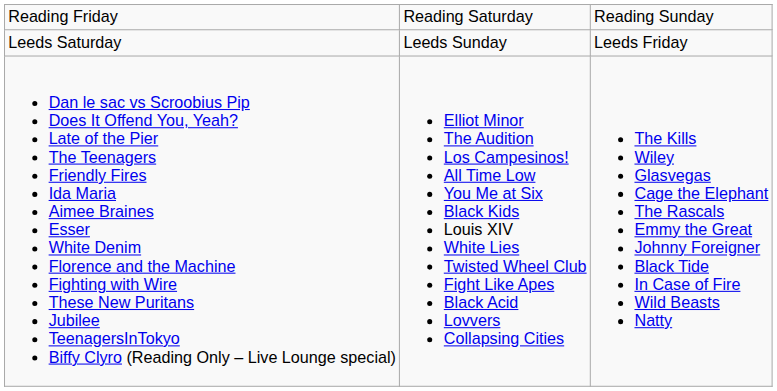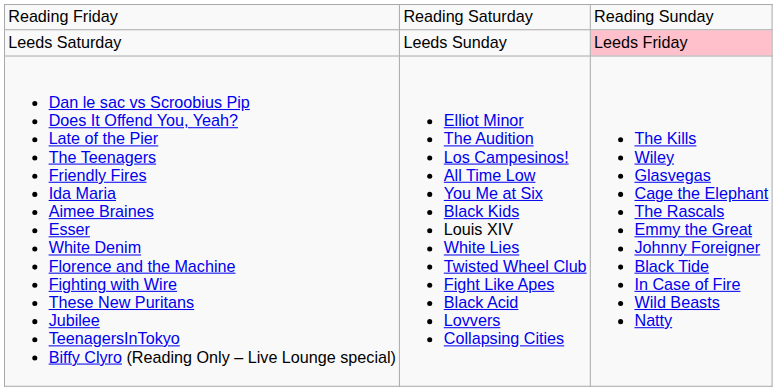Leeds Saturday | column 3: no background -> pink background
